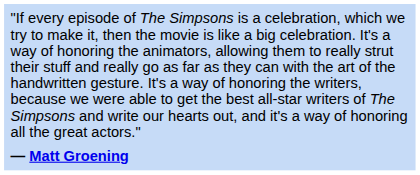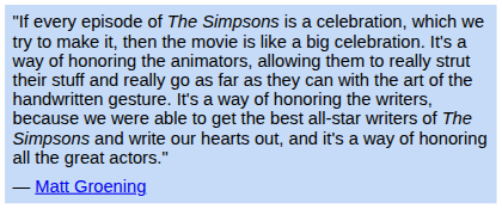row 2 | column 1: bold -> normal
